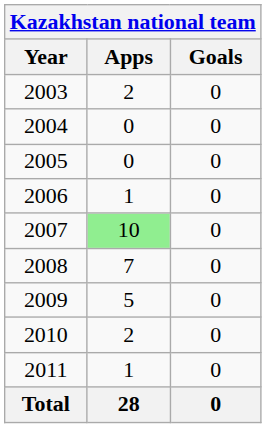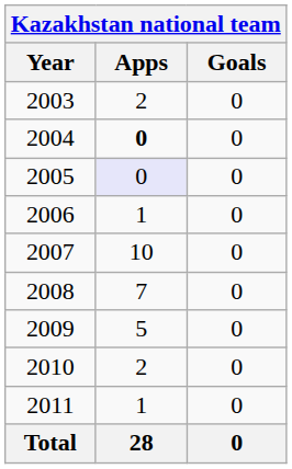2004 | Apps: normal -> bold
2005 | Apps: no background -> lavender background
2007 | Apps: lightgreen background -> no background
